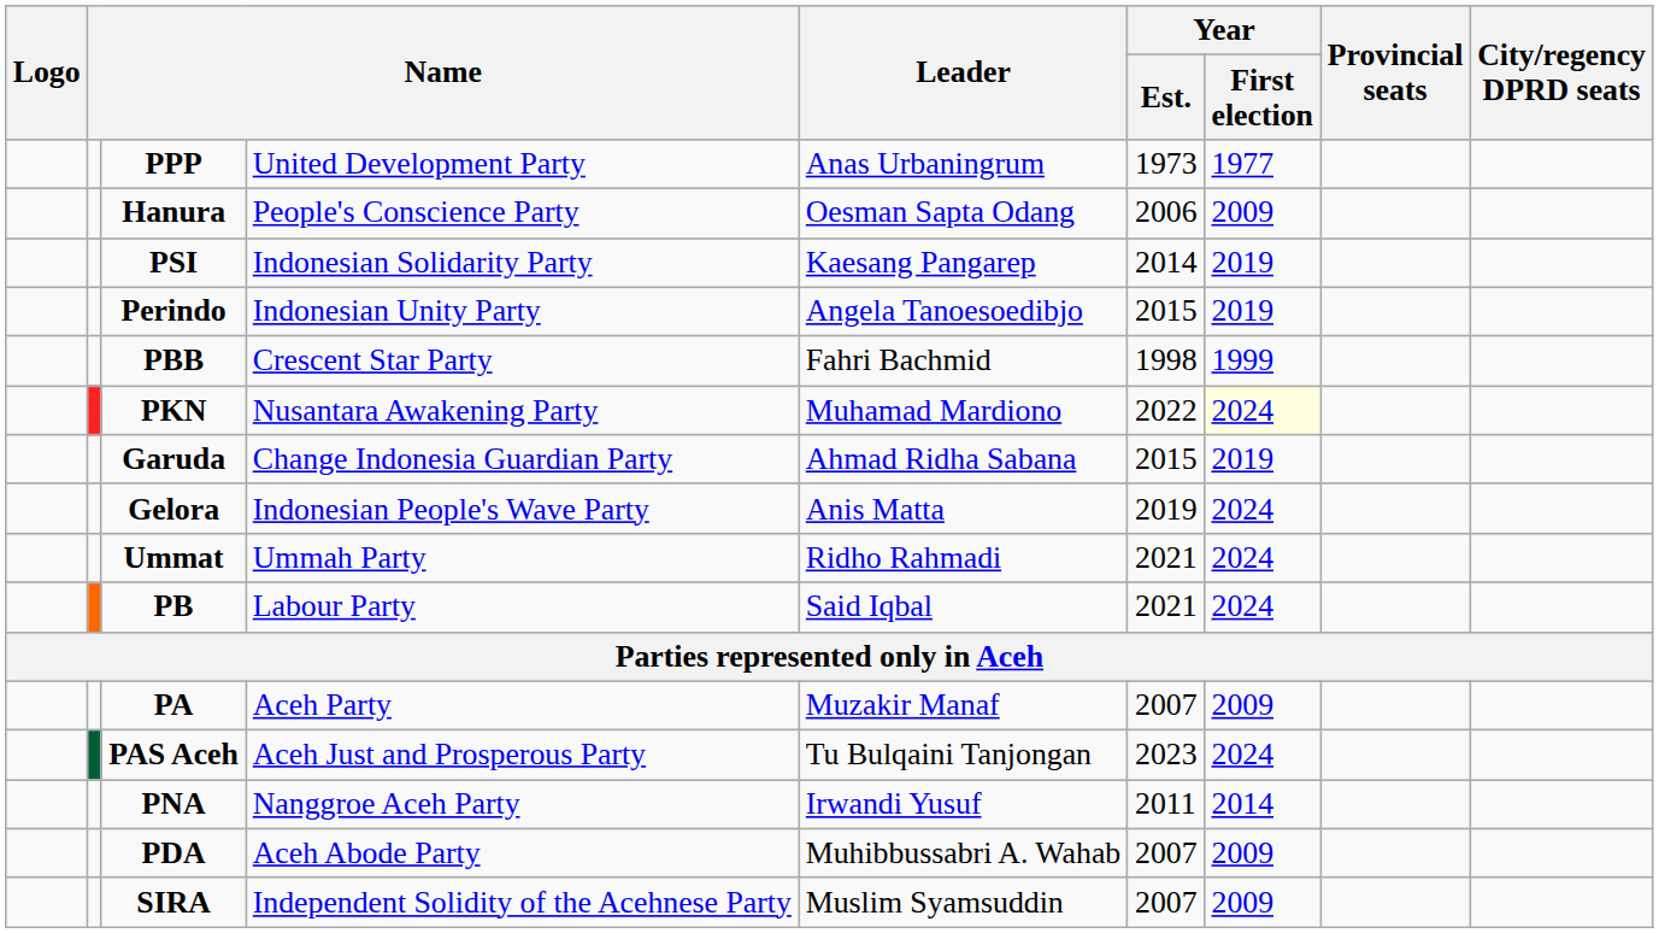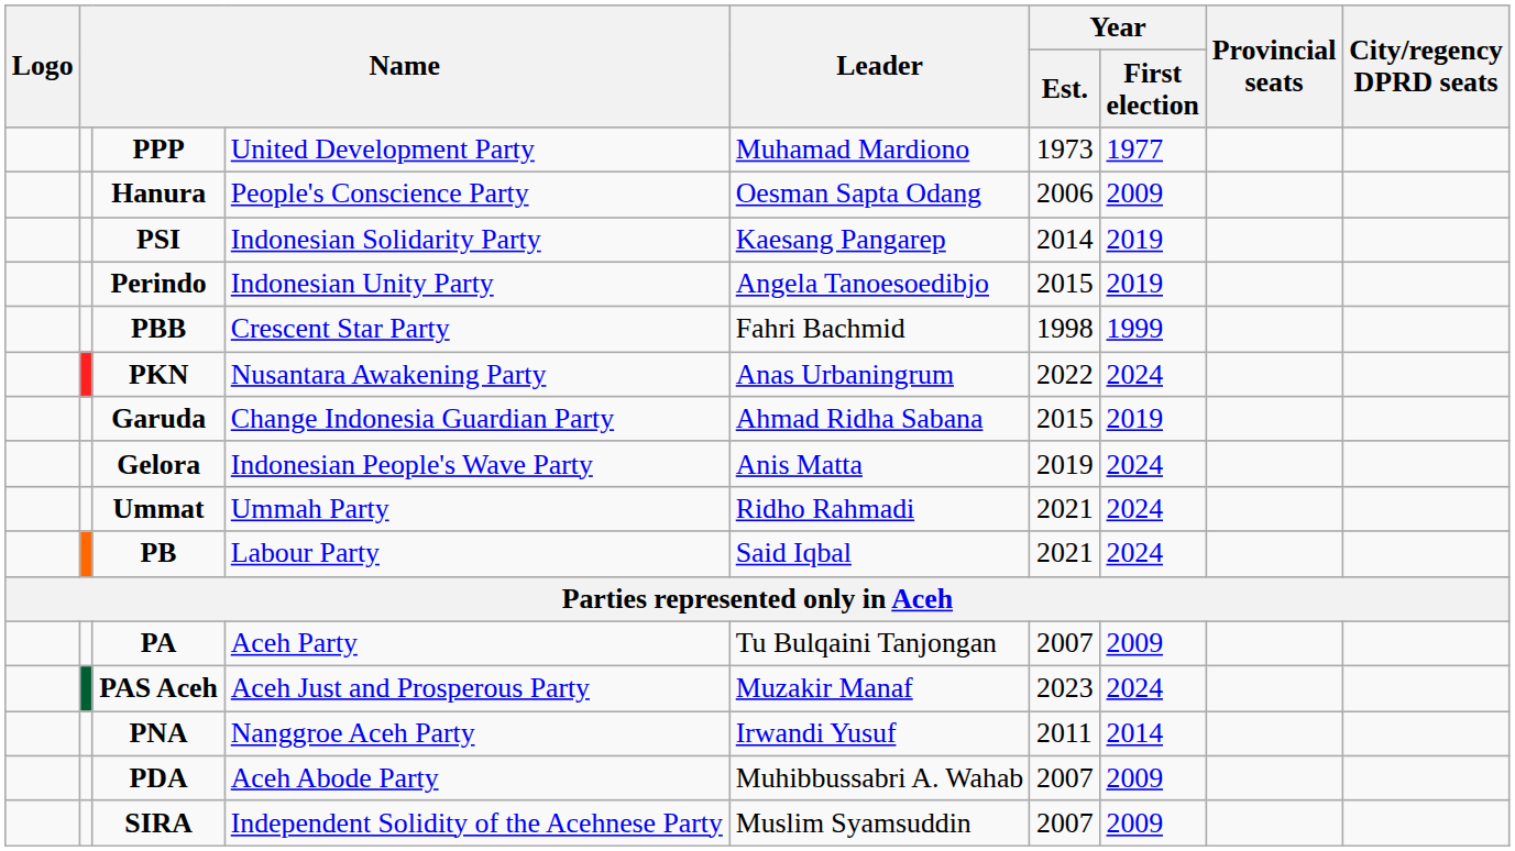PPP | Leader: Anas Urbaningrum -> Muhamad Mardiono
PKN | Leader: Muhamad Mardiono -> Anas Urbaningrum
PKN | Year / First election: lightyellow background -> no background
PA | Leader: Muzakir Manaf -> Tu Bulqaini Tanjongan
PAS Aceh | Leader: Tu Bulqaini Tanjongan -> Muzakir Manaf
